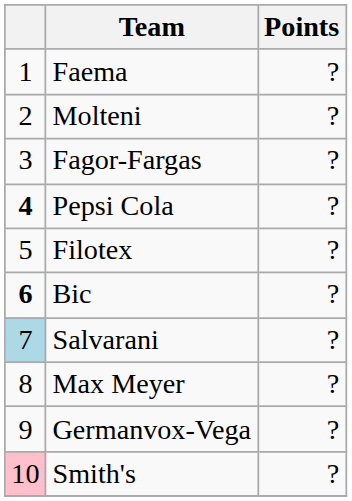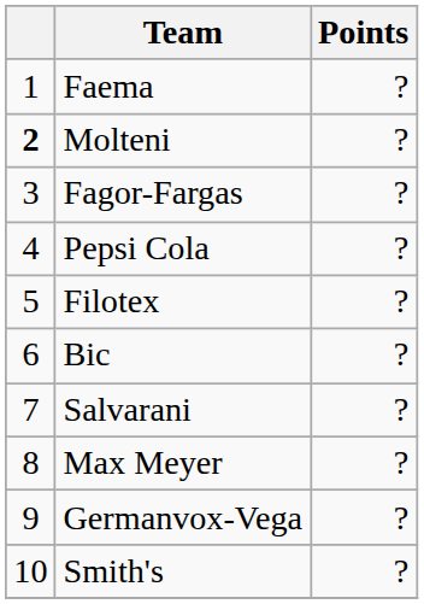Molteni | column 1: normal -> bold
Pepsi Cola | column 1: bold -> normal
Bic | column 1: bold -> normal
Salvarani | column 1: lightblue background -> no background
Smith's | column 1: pink background -> no background
